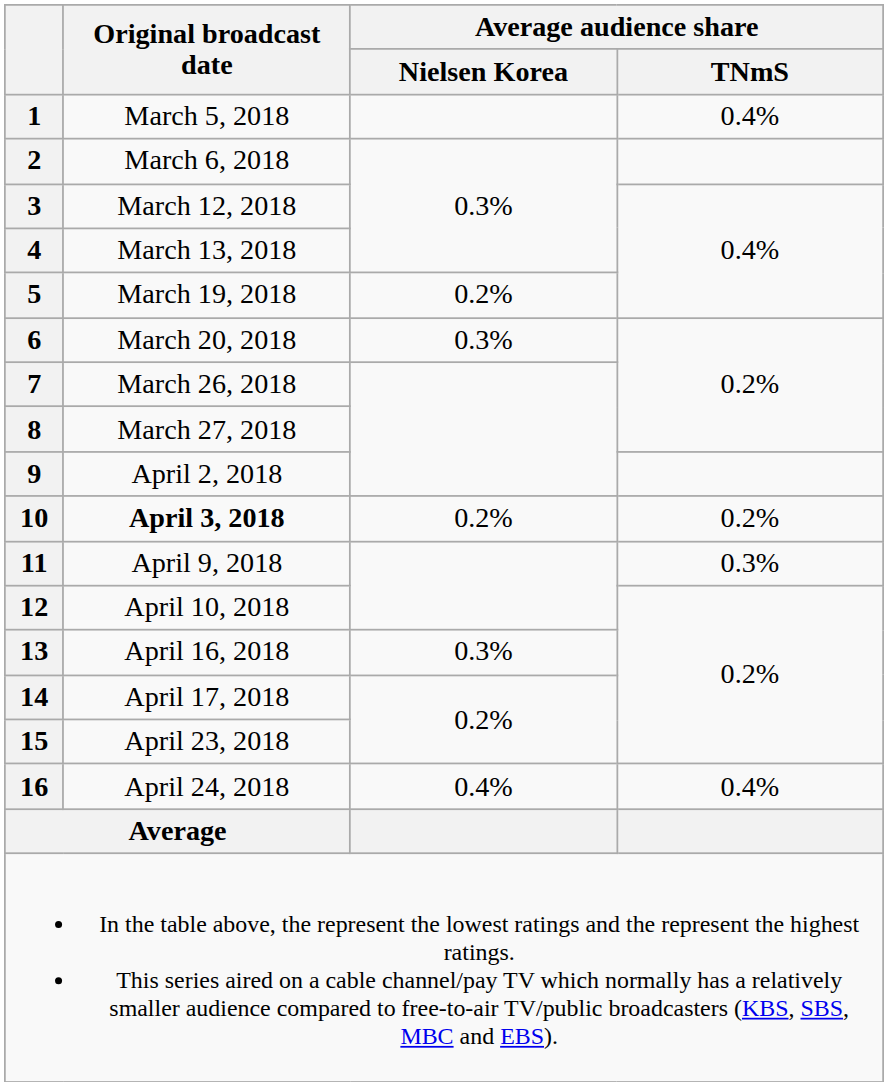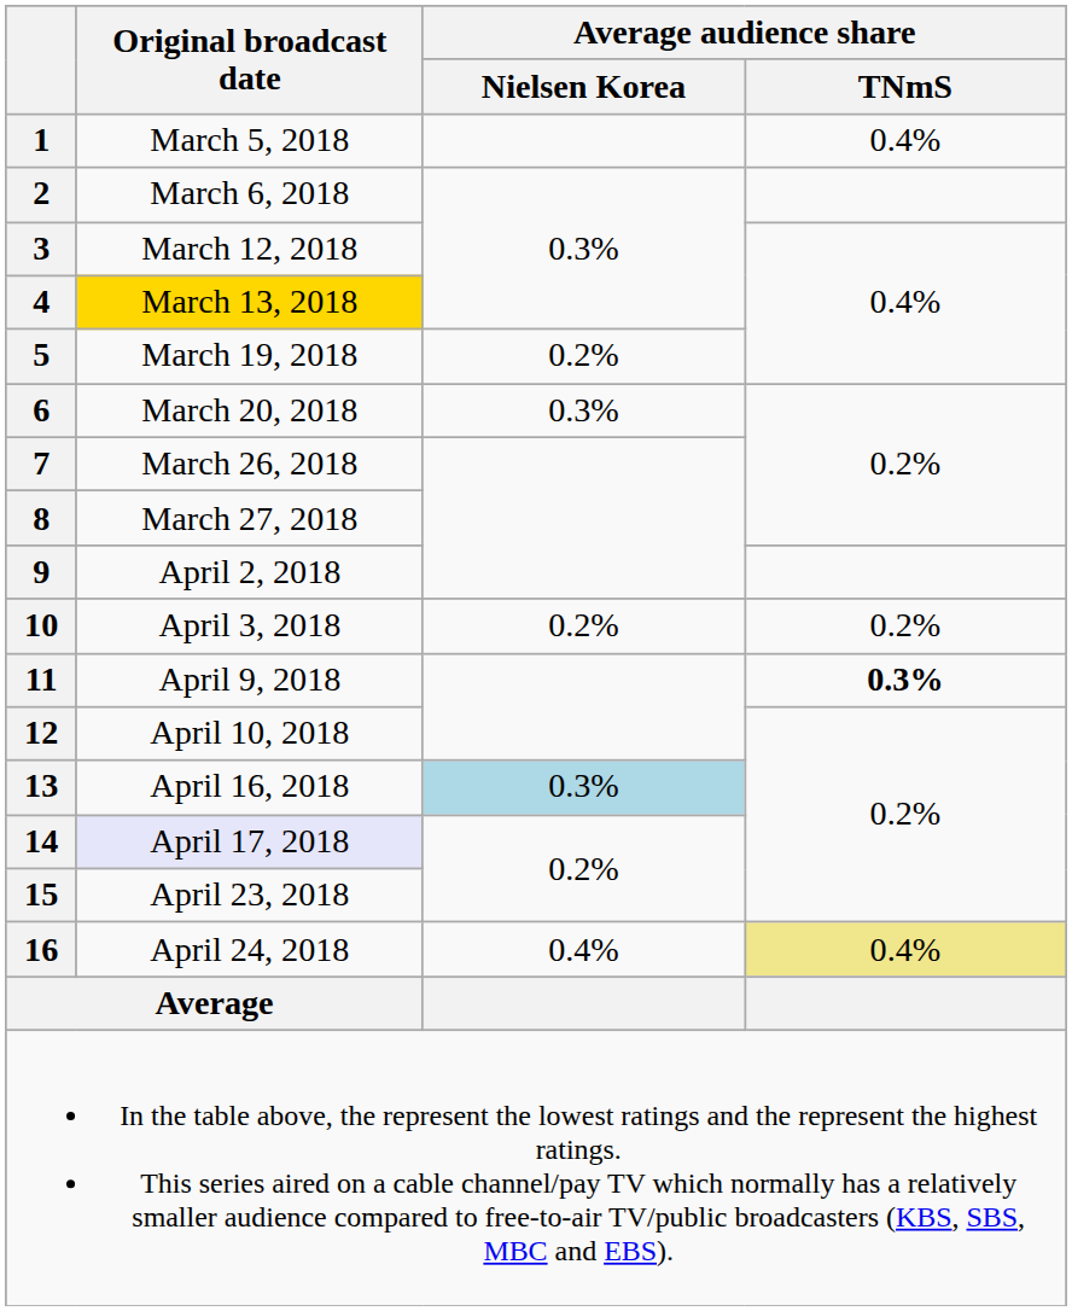4 | Original broadcast date: no background -> gold background
10 | Original broadcast date: bold -> normal
11 | Average audience share / TNmS: normal -> bold
13 | Average audience share / Nielsen Korea: no background -> lightblue background
14 | Original broadcast date: no background -> lavender background
16 | Average audience share / TNmS: no background -> khaki background
